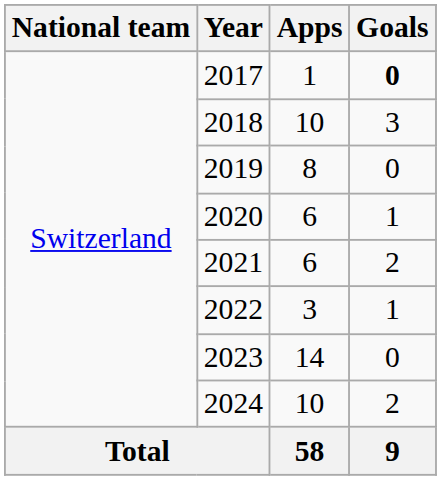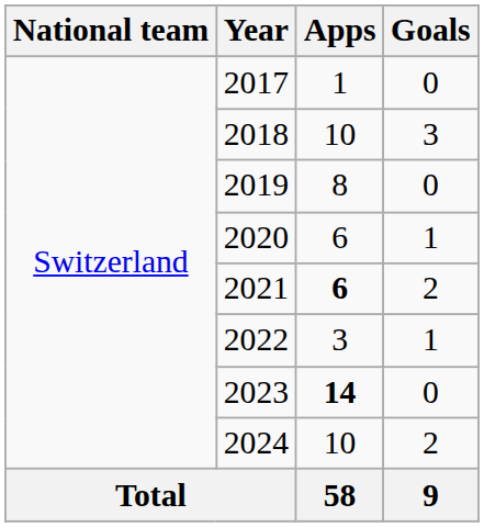2017 | Goals: bold -> normal
2021 | Apps: normal -> bold
2023 | Apps: normal -> bold
